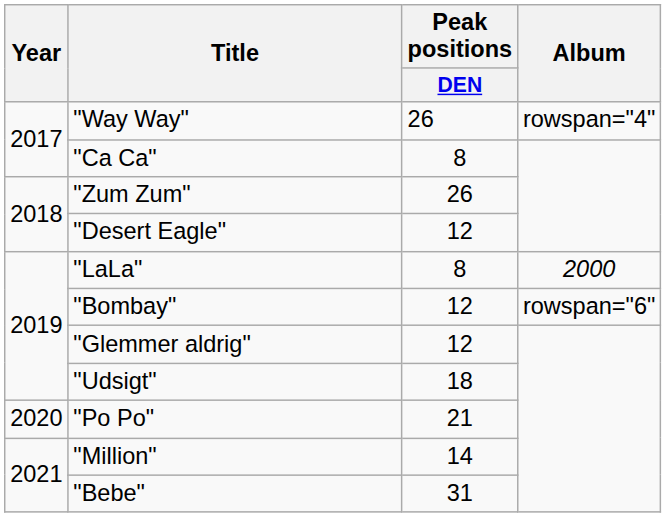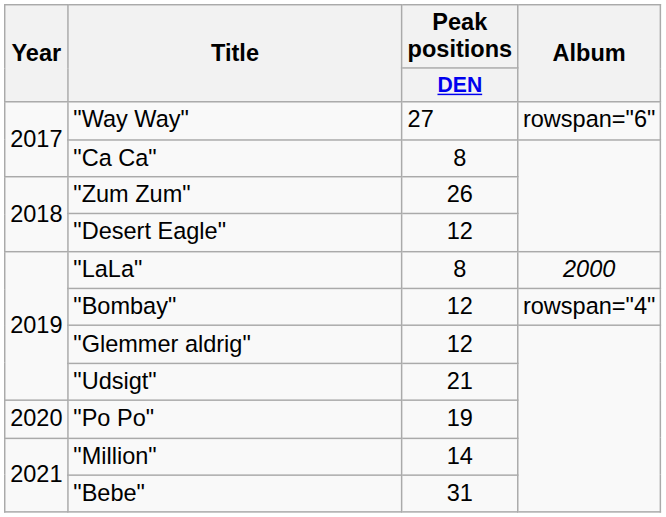"Way Way" | Peak positions / DEN: 26 -> 27
"Way Way" | Album: rowspan="4" -> rowspan="6"
"Bombay" | Album: rowspan="6" -> rowspan="4"
"Udsigt" | Peak positions / DEN: 18 -> 21
"Po Po" | Peak positions / DEN: 21 -> 19
